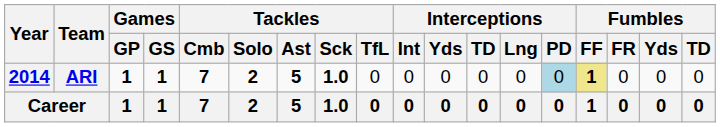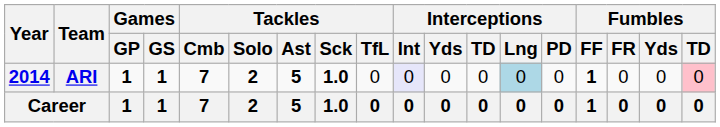ARI | Interceptions / Int: no background -> lavender background
ARI | Interceptions / Lng: no background -> lightblue background
ARI | Interceptions / PD: lightblue background -> no background
ARI | Fumbles / FF: khaki background -> no background
ARI | Fumbles / TD: no background -> pink background
